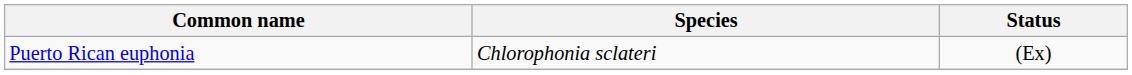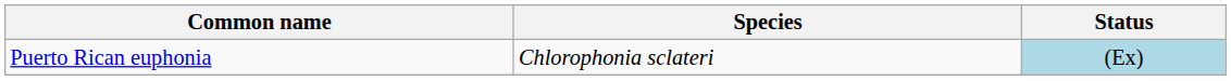Puerto Rican euphonia | Status: no background -> lightblue background
